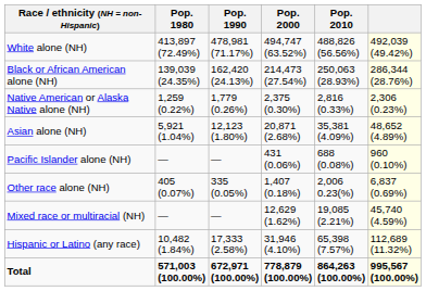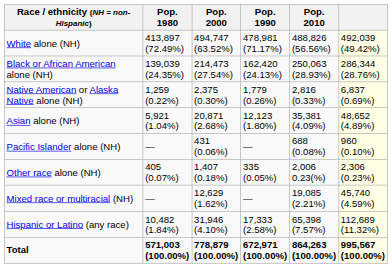columns swapped: Pop. 1990 <-> Pop. 2000
Native American or Alaska Native alone (NH) | column 6: 2,306 (0.23%) -> 6,837 (0.69%)
Other race alone (NH) | column 6: 6,837 (0.69%) -> 2,306 (0.23%)
